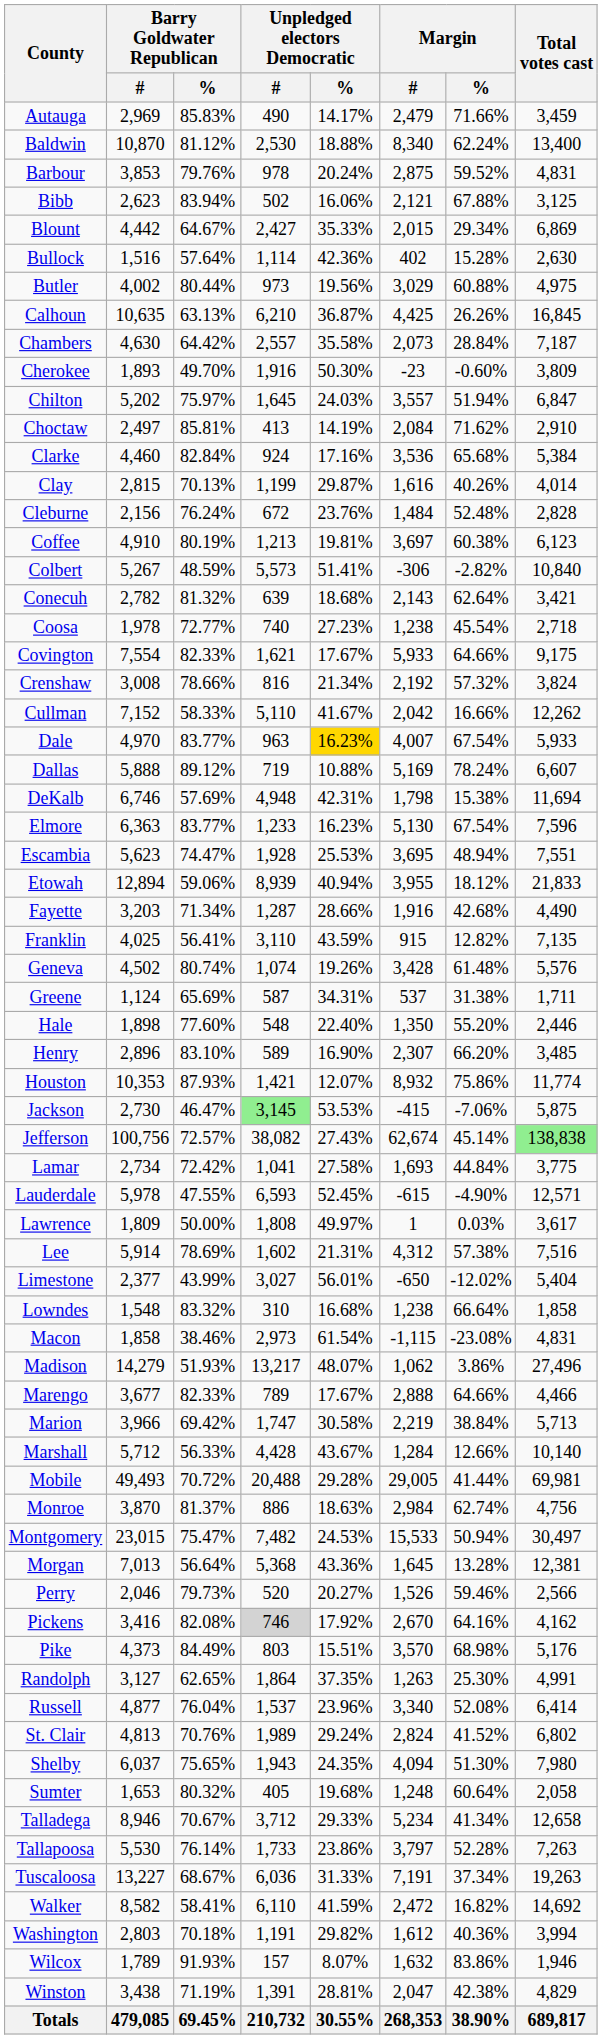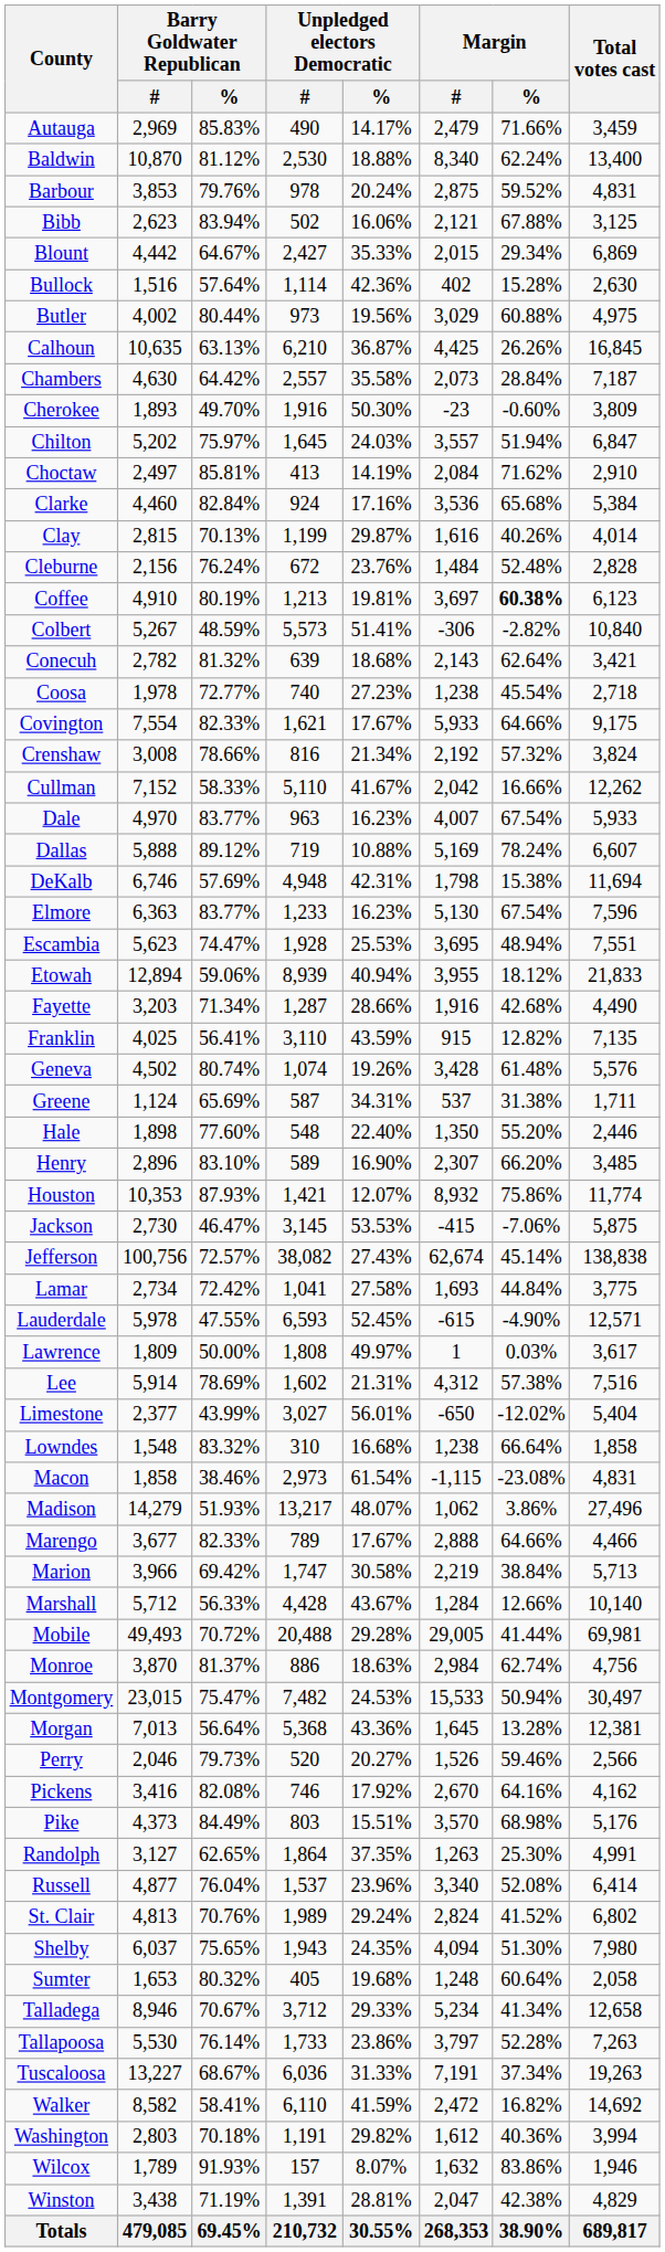Coffee | Margin / %: normal -> bold
Dale | Unpledged electors Democratic / %: gold background -> no background
Jackson | Unpledged electors Democratic / #: lightgreen background -> no background
Jefferson | Total votes cast: lightgreen background -> no background
Pickens | Unpledged electors Democratic / #: lightgrey background -> no background
